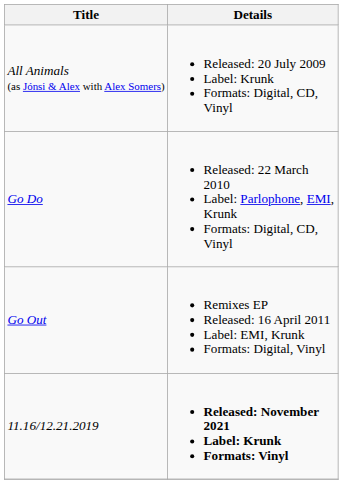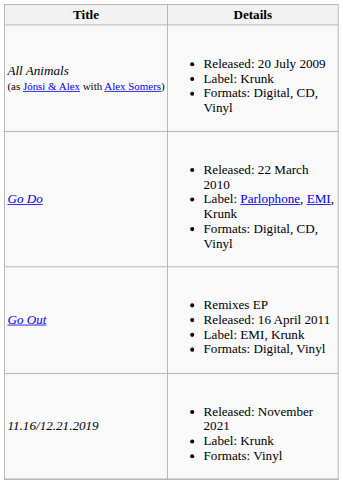11.16/12.21.2019 | Details: bold -> normal
